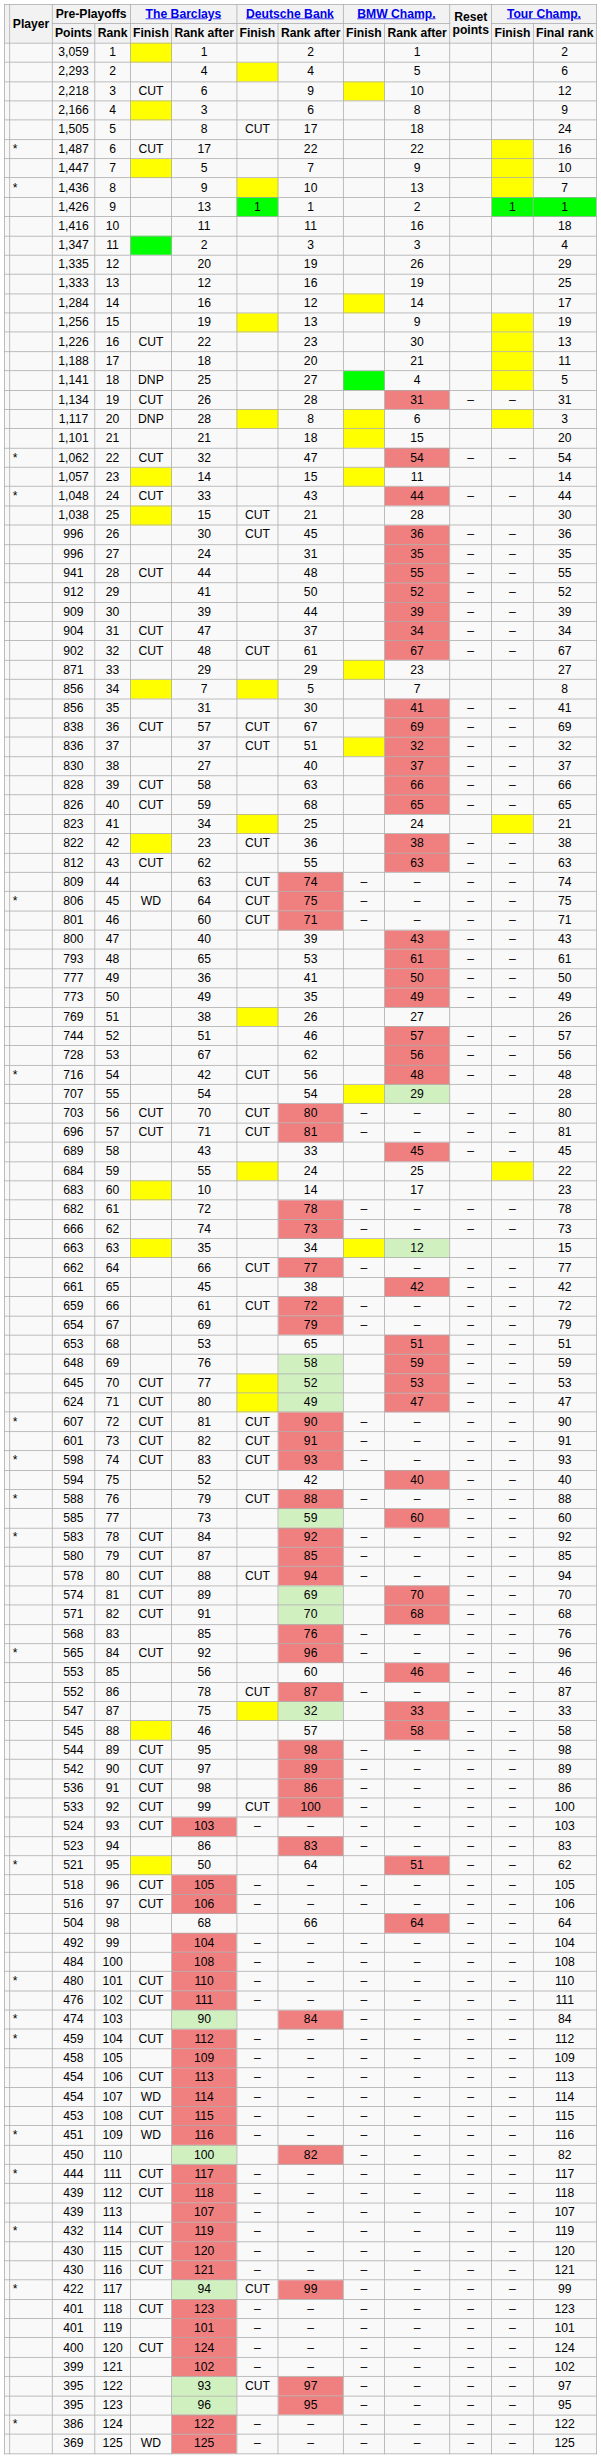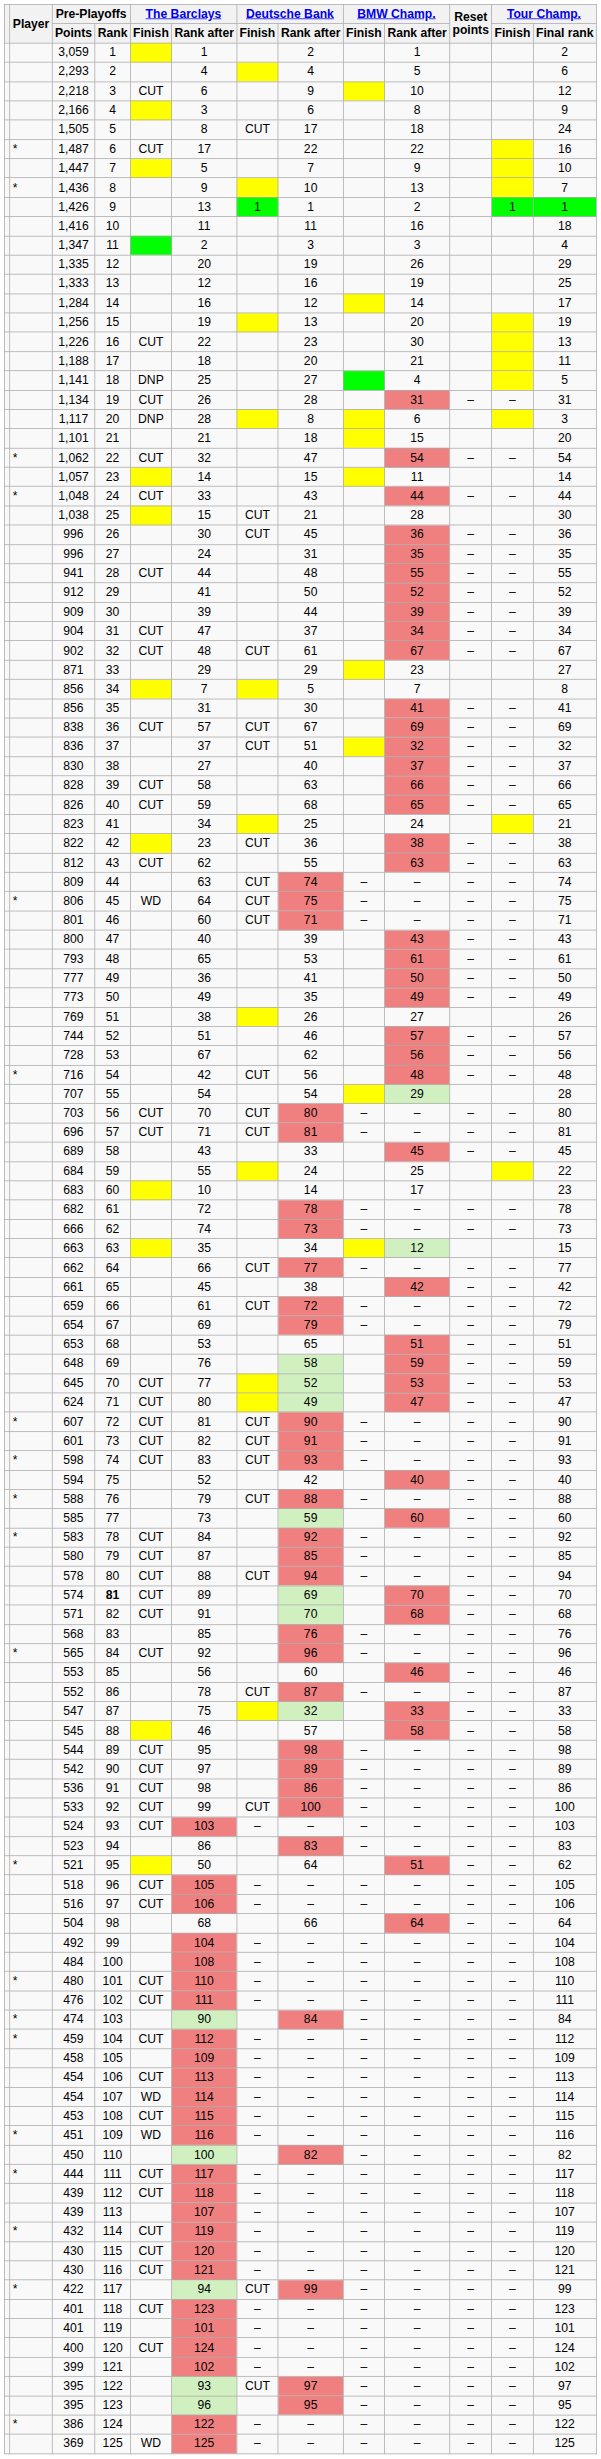row 17 | BMW Champ. / Rank after: 9 -> 20
row 83 | Pre-Playoffs / Rank: normal -> bold
